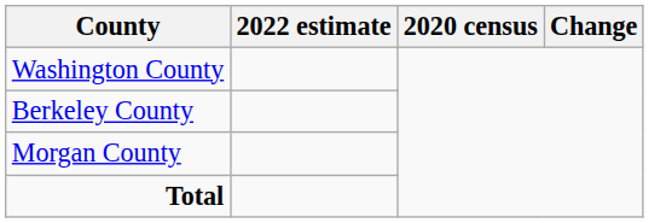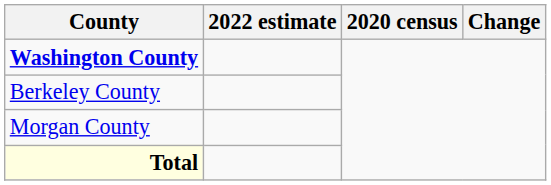Washington County | County: normal -> bold
Total | County: no background -> lightyellow background
